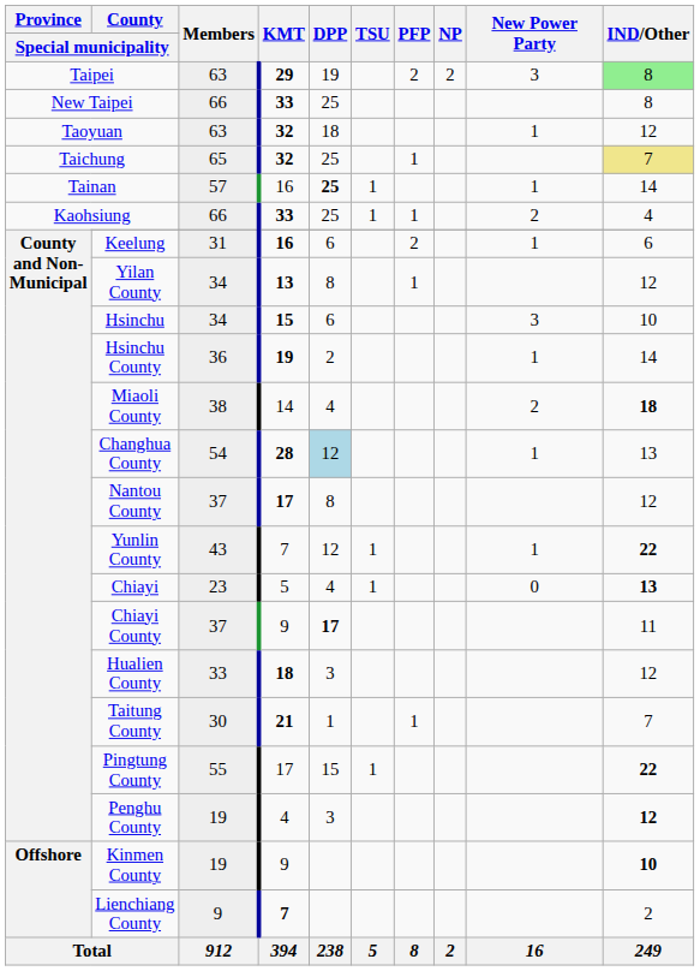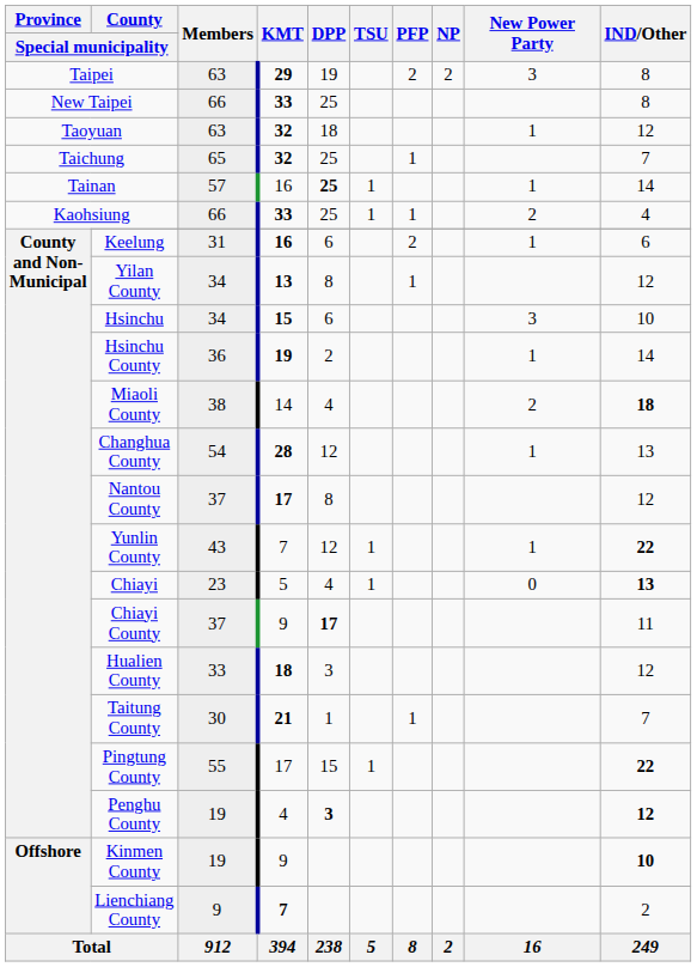Taipei | IND/Other: lightgreen background -> no background
Taichung | IND/Other: khaki background -> no background
Changhua County | DPP: lightblue background -> no background
Penghu County | DPP: normal -> bold
